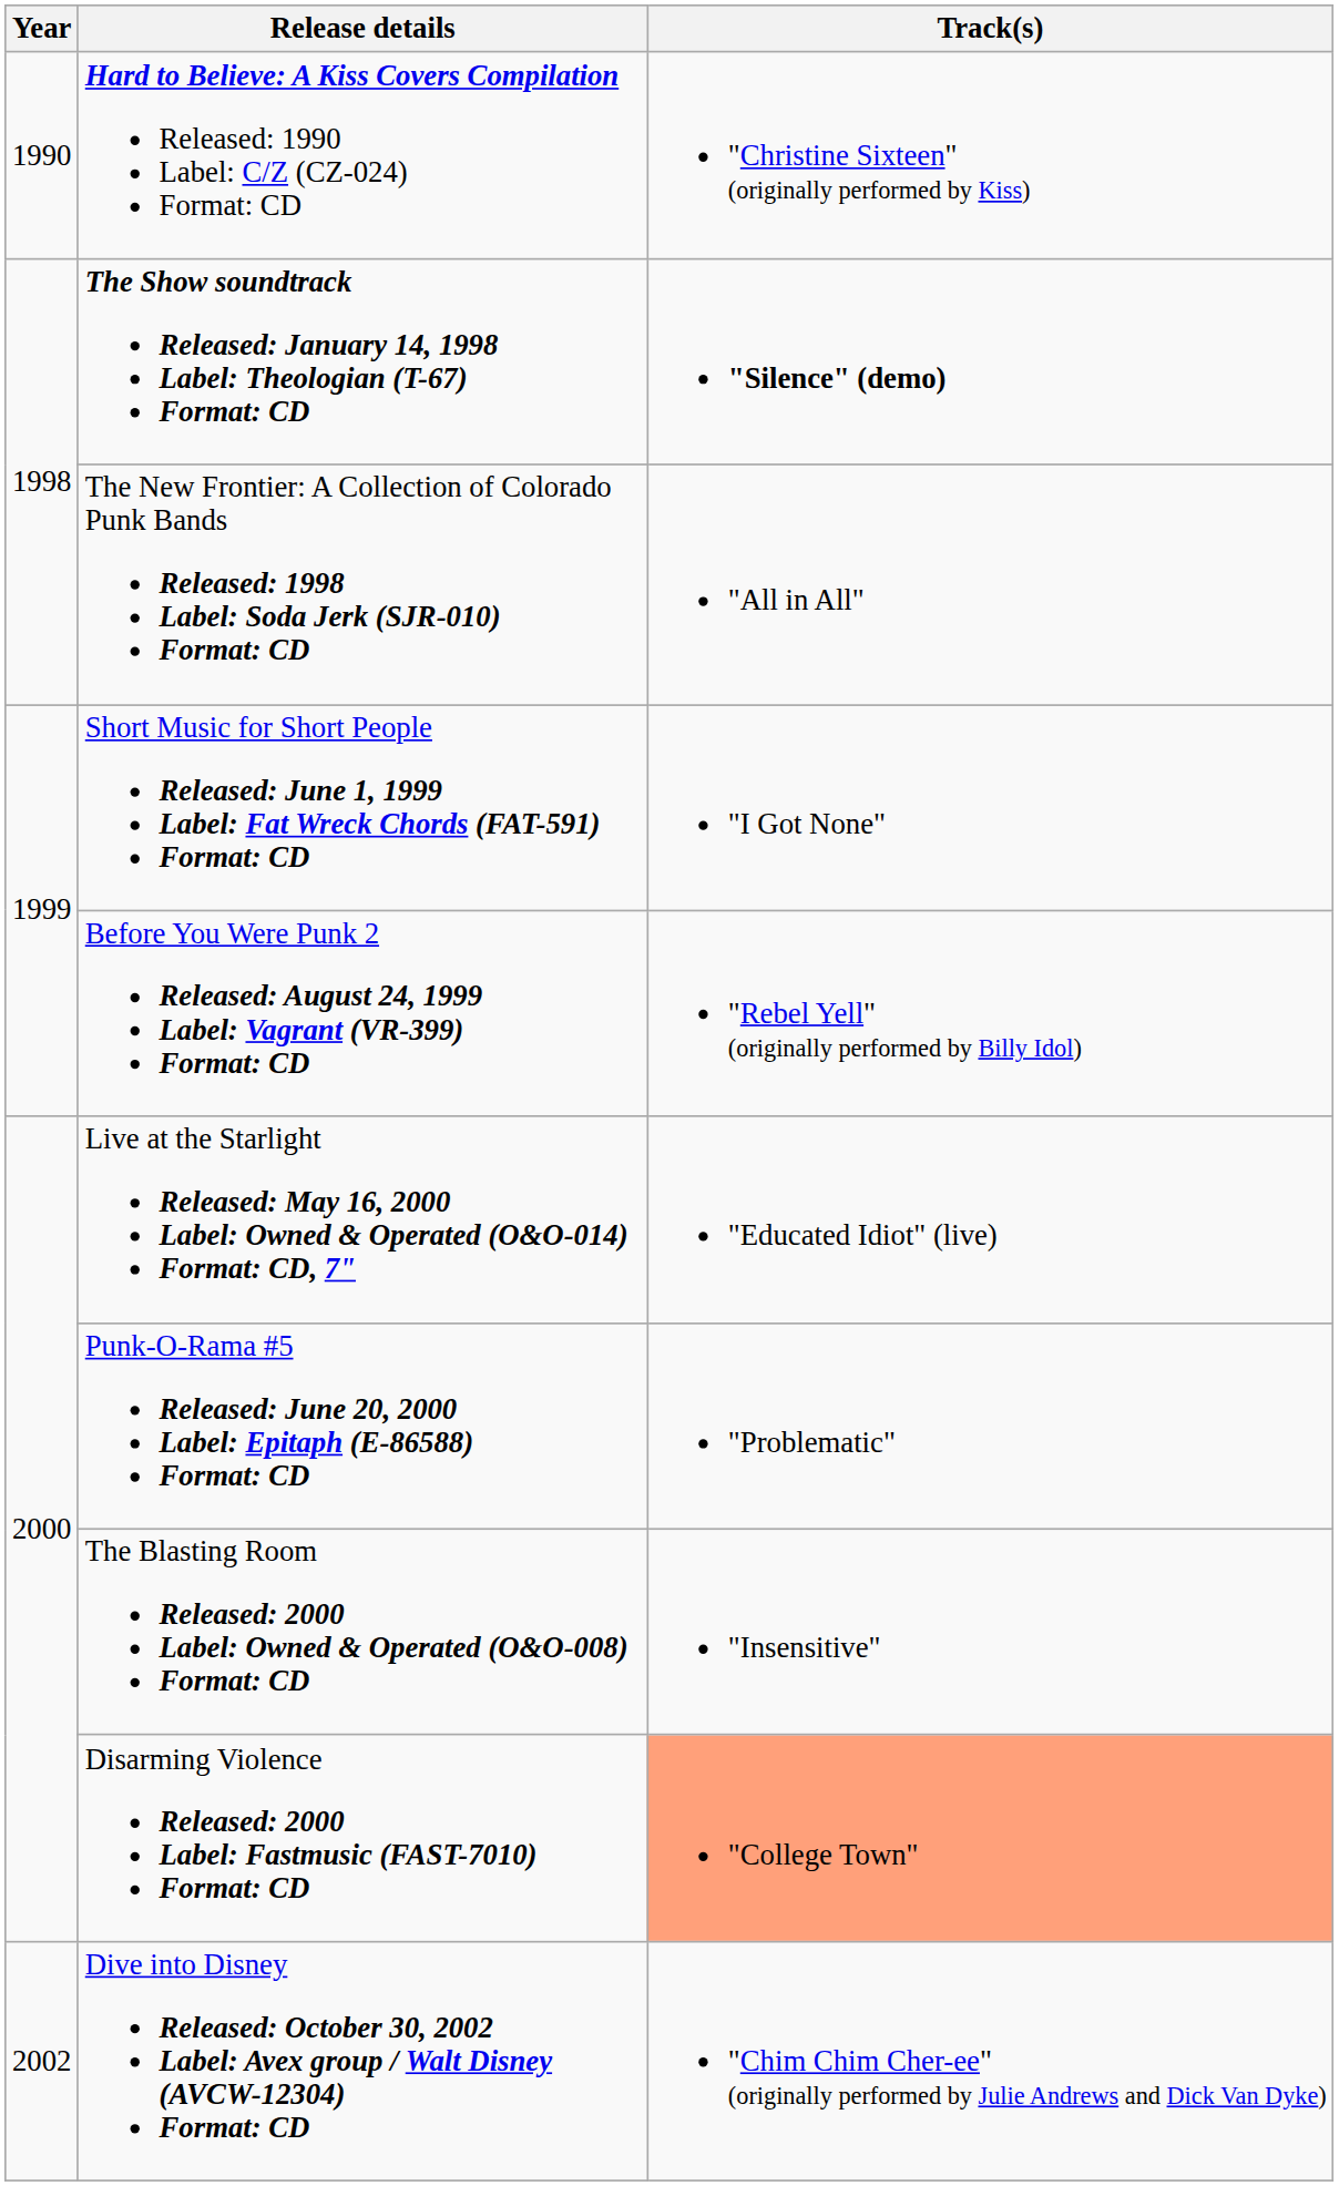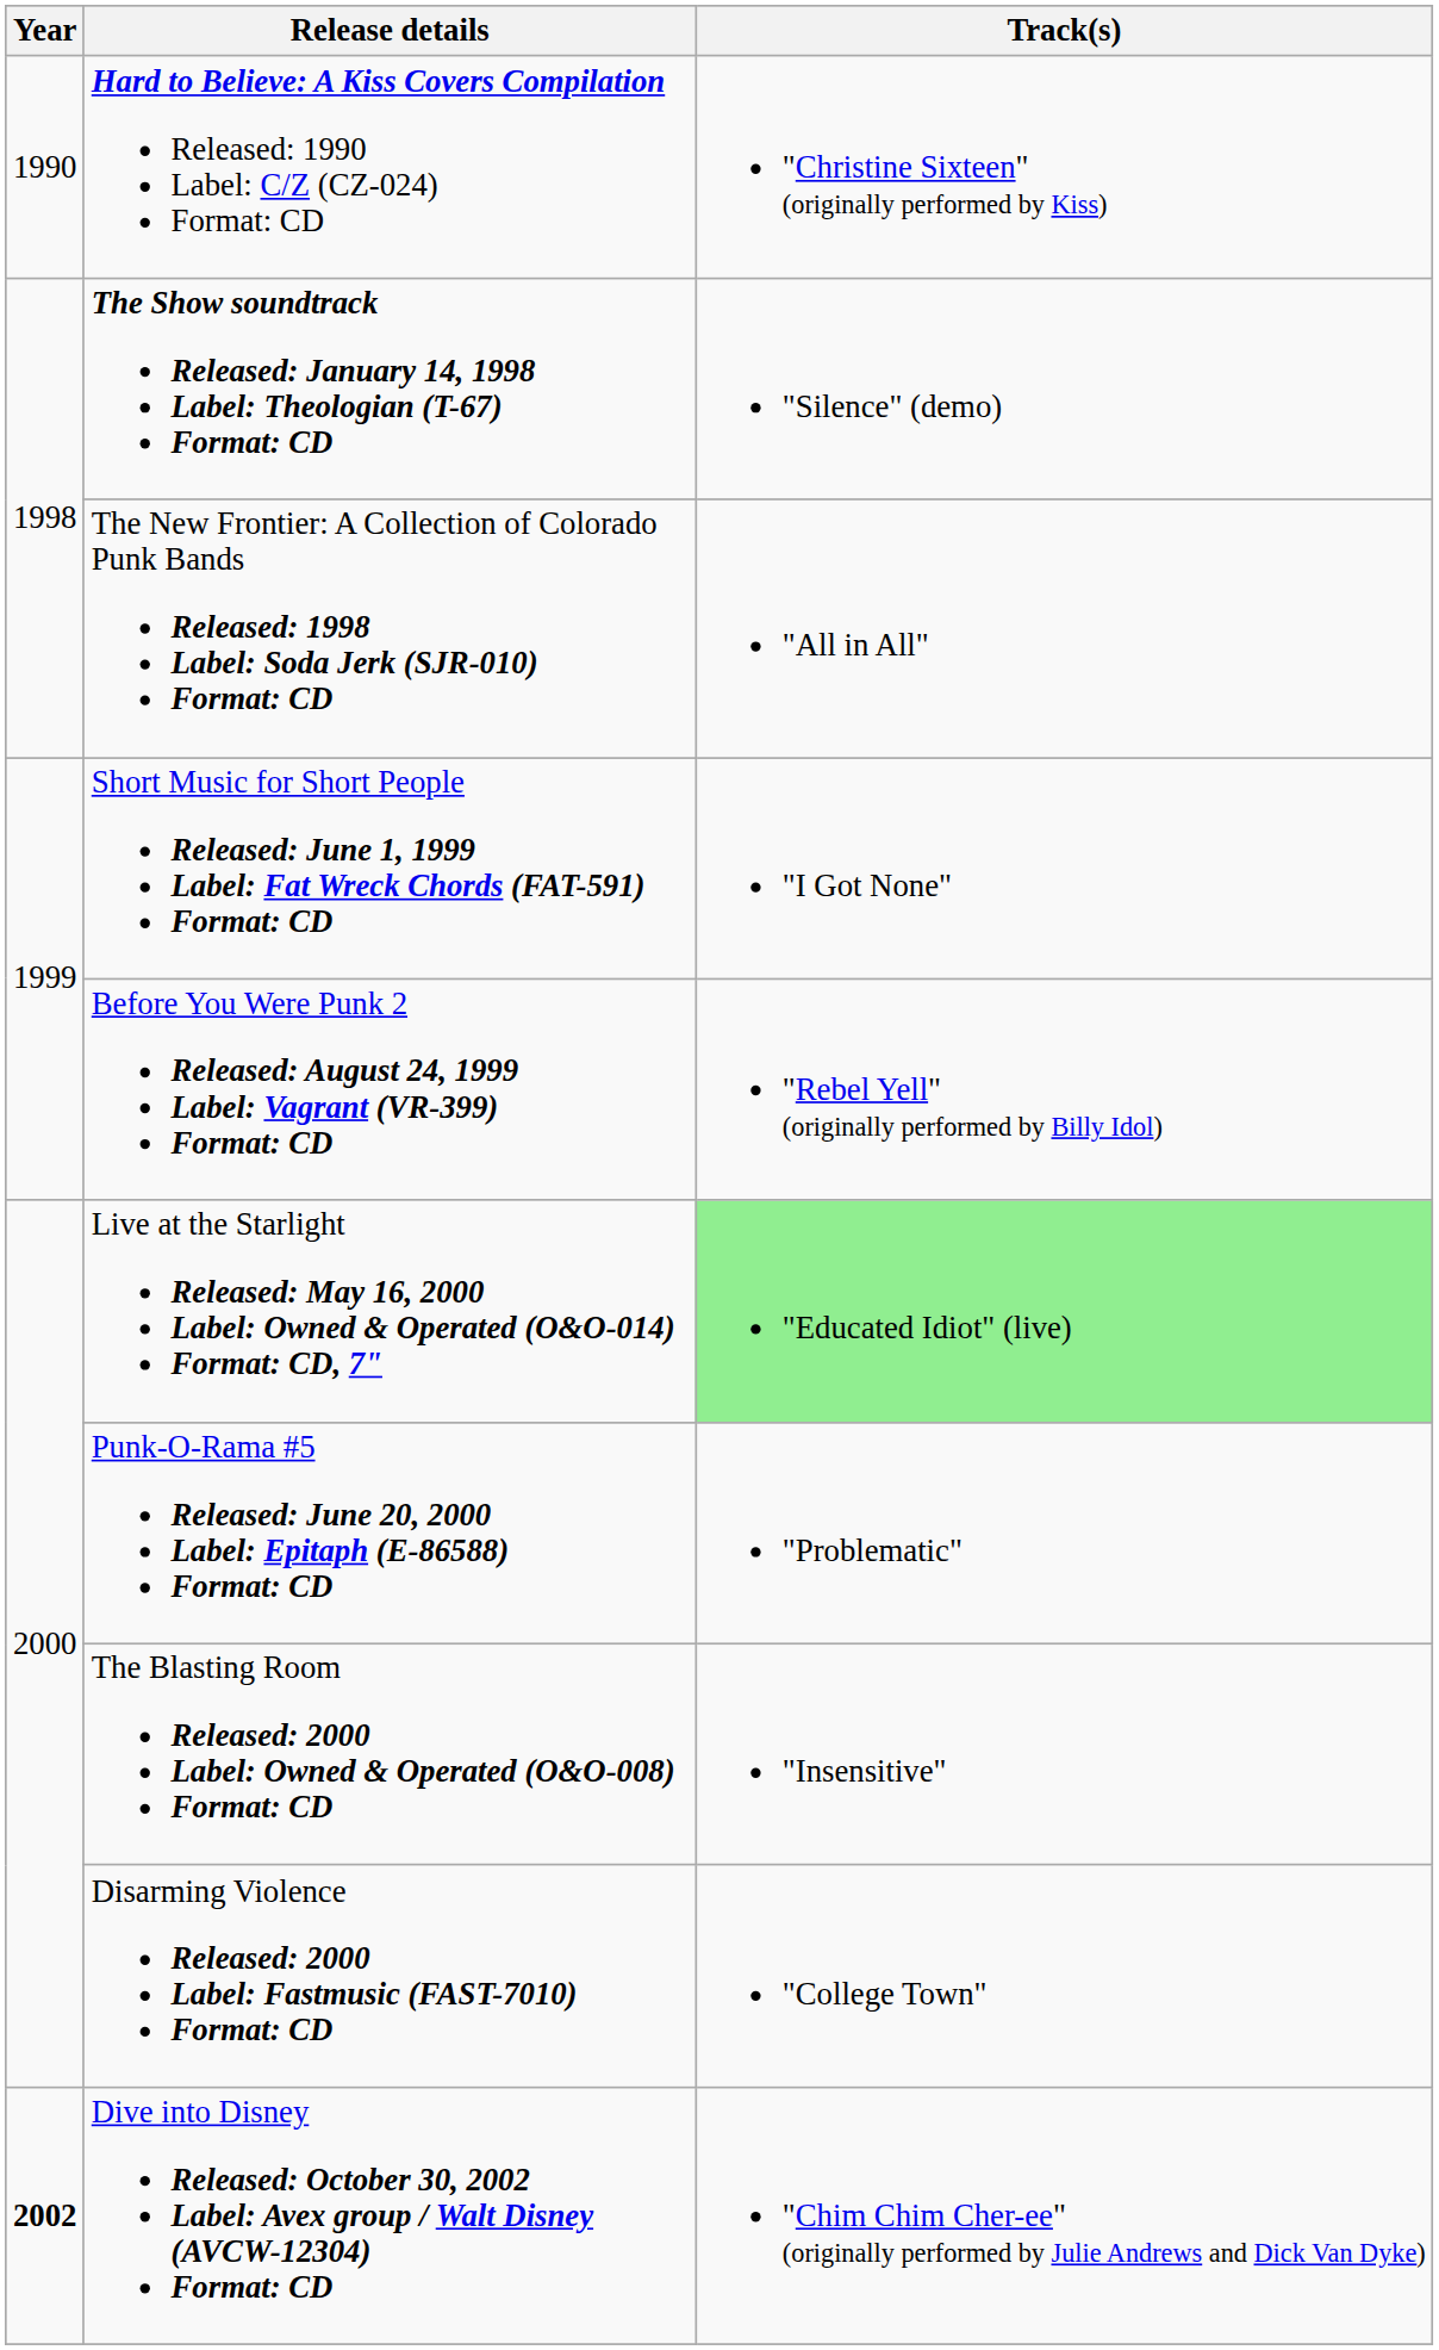row 3 | Track(s): bold -> normal
row 7 | Track(s): no background -> lightgreen background
row 10 | Track(s): lightsalmon background -> no background
row 11 | Year: normal -> bold
